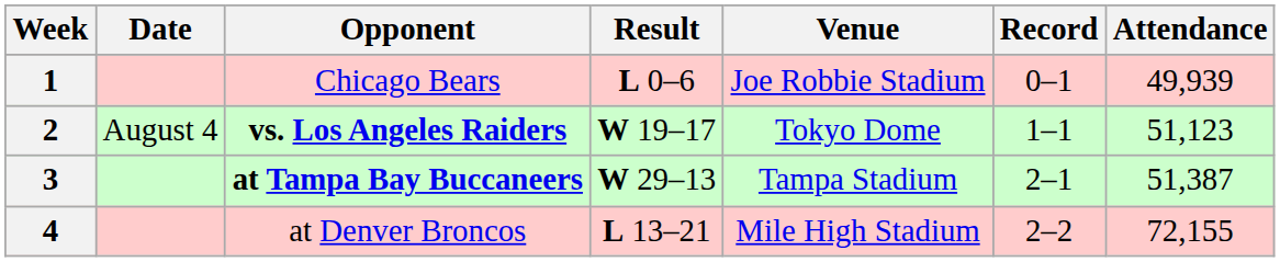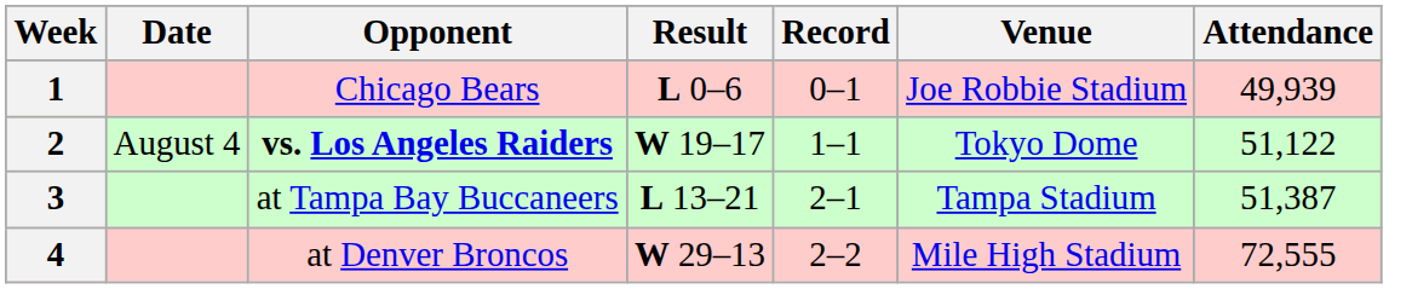columns swapped: Record <-> Venue
2 | Attendance: 51,123 -> 51,122
3 | Opponent: bold -> normal
3 | Result: W 29–13 -> L 13–21
4 | Result: L 13–21 -> W 29–13
4 | Attendance: 72,155 -> 72,555
